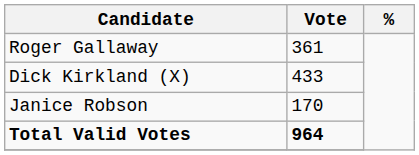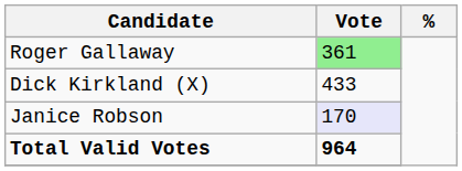Roger Gallaway | Vote: no background -> lightgreen background
Janice Robson | Vote: no background -> lavender background
